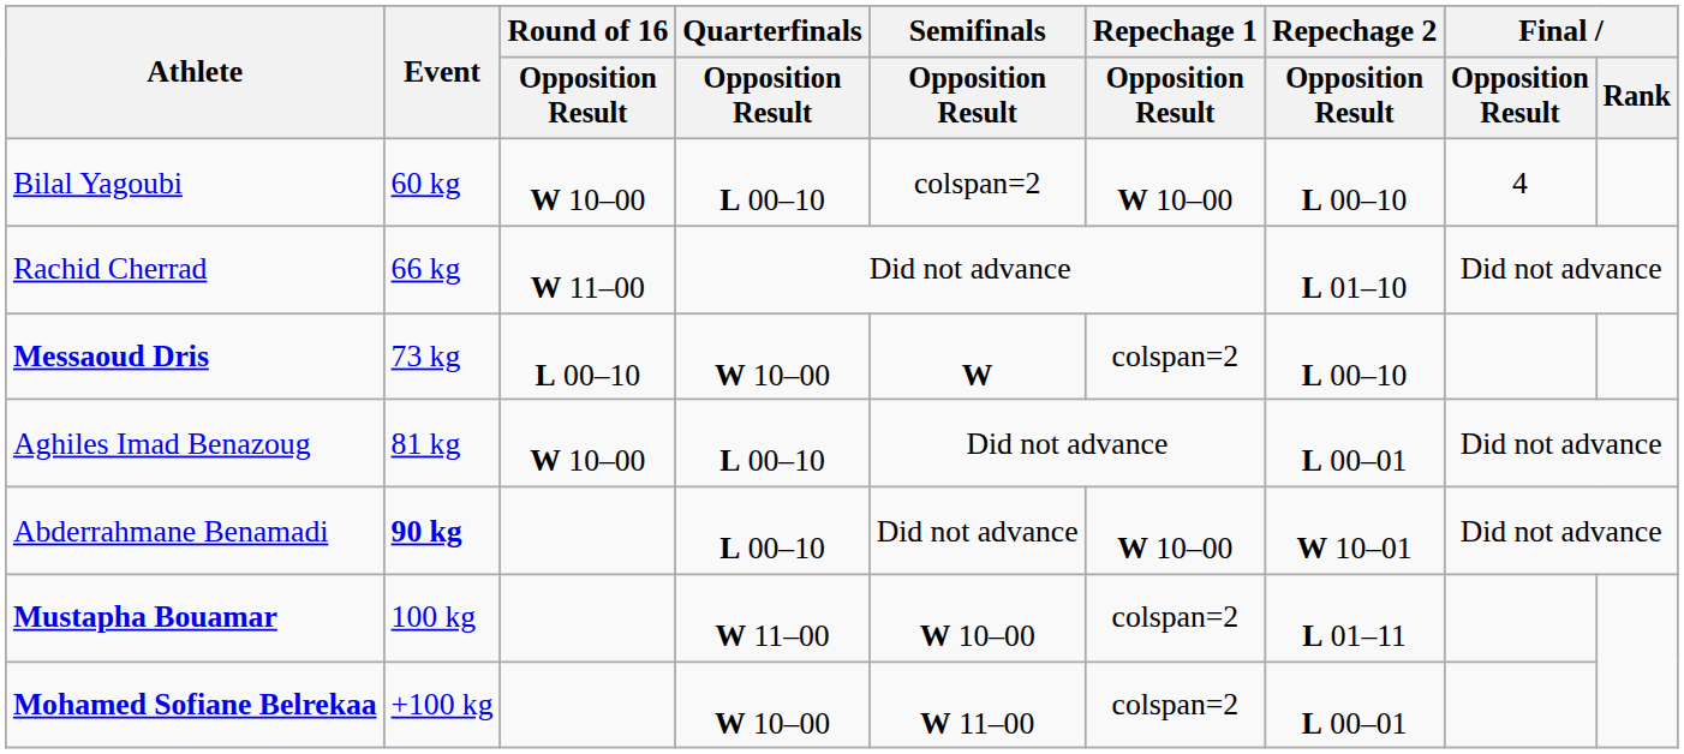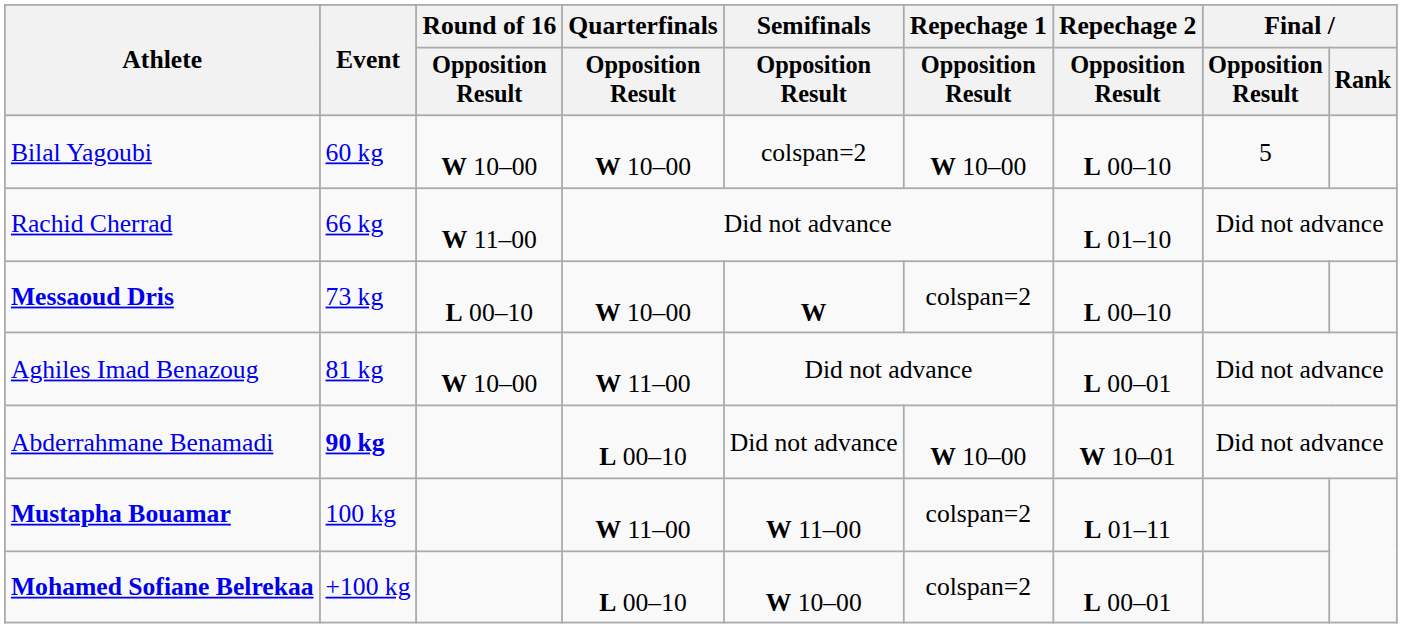Bilal Yagoubi | Quarterfinals / Opposition Result: L 00–10 -> W 10–00
Bilal Yagoubi | Final / Opposition Result: 4 -> 5
Aghiles Imad Benazoug | Quarterfinals / Opposition Result: L 00–10 -> W 11–00
Mustapha Bouamar | Semifinals / Opposition Result: W 10–00 -> W 11–00
Mohamed Sofiane Belrekaa | Quarterfinals / Opposition Result: W 10–00 -> L 00–10
Mohamed Sofiane Belrekaa | Semifinals / Opposition Result: W 11–00 -> W 10–00
